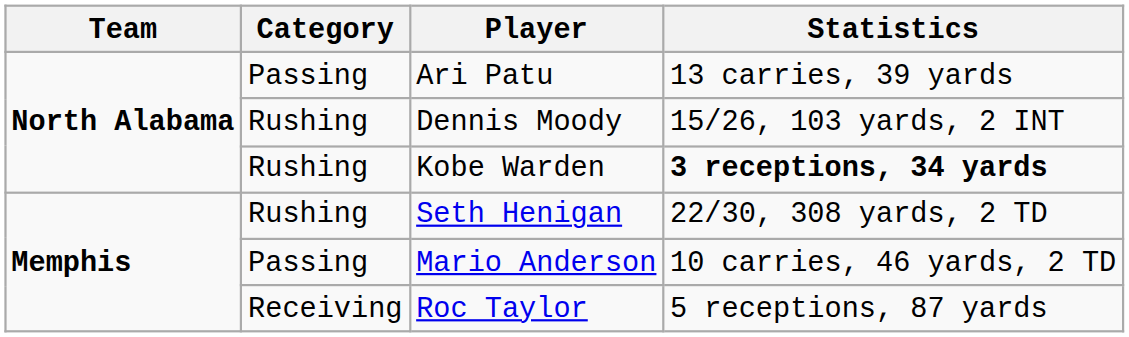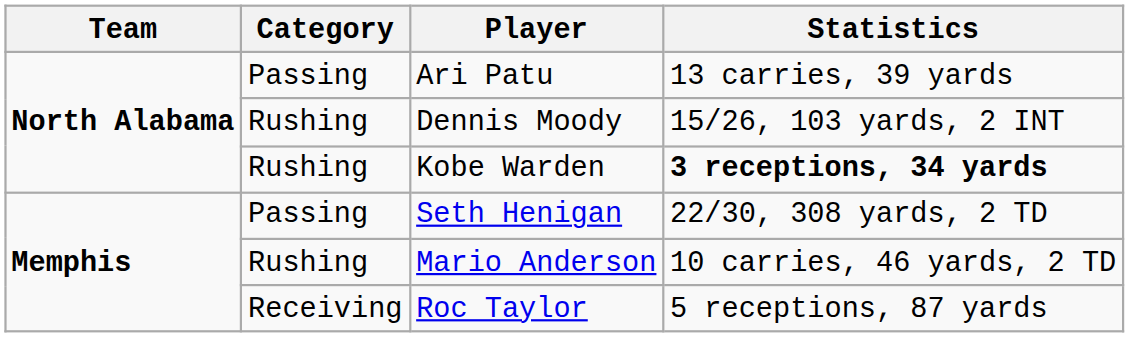Seth Henigan | Category: Rushing -> Passing
Mario Anderson | Category: Passing -> Rushing
